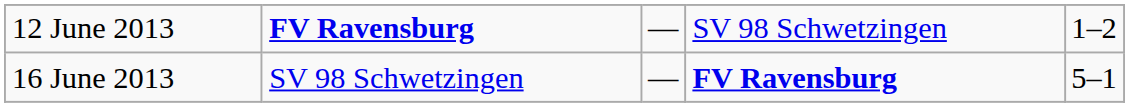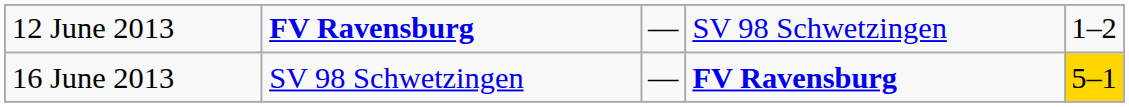16 June 2013 | column 5: no background -> gold background
